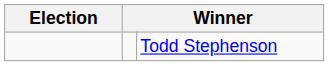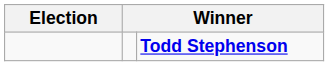Todd Stephenson | column 3: normal -> bold
